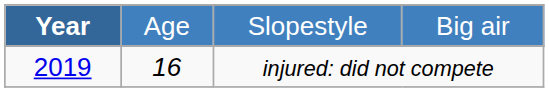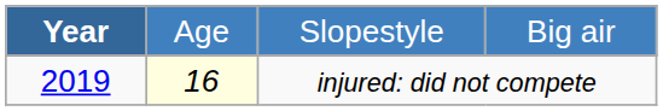2019 | column 2: no background -> lightyellow background
